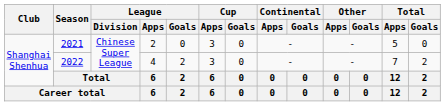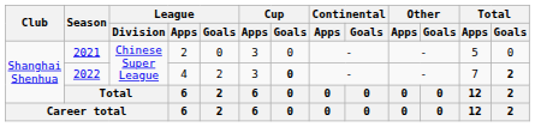2022 | Cup / Goals: normal -> bold
2022 | Total / Goals: normal -> bold
